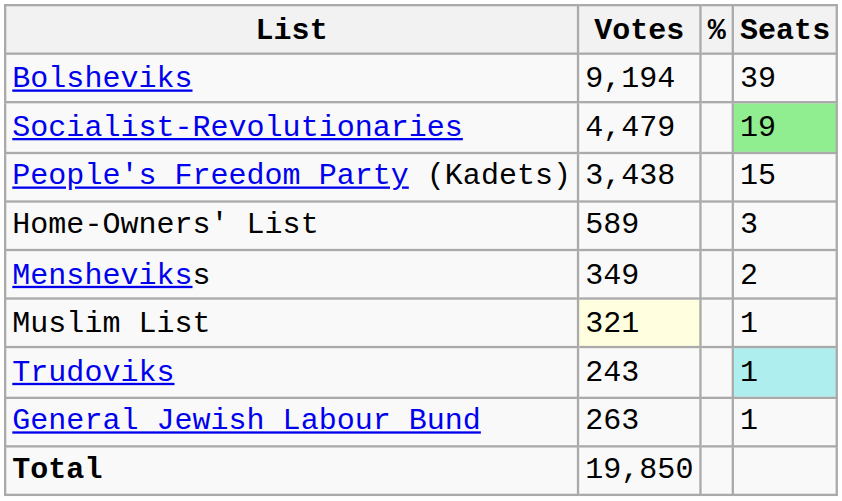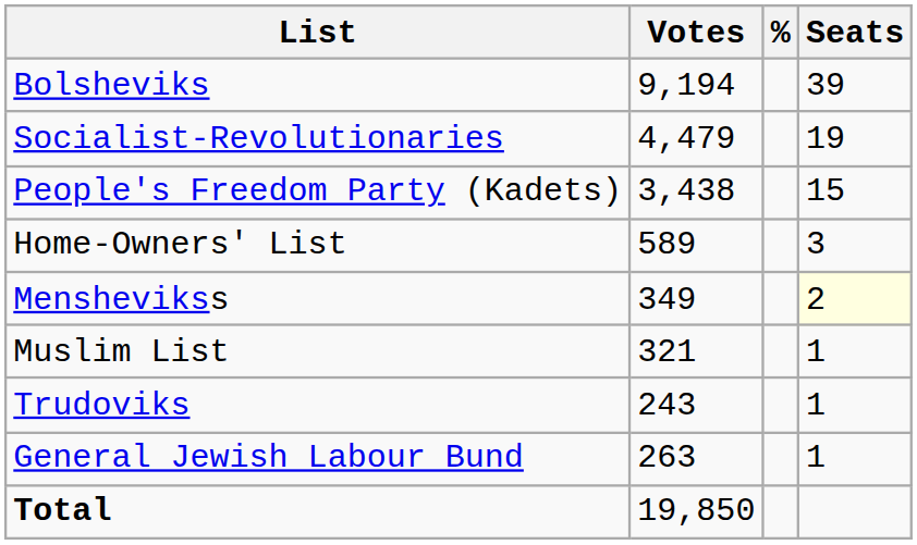Socialist-Revolutionaries | Seats: lightgreen background -> no background
Menshevikss | Seats: no background -> lightyellow background
Muslim List | Votes: lightyellow background -> no background
Trudoviks | Seats: paleturquoise background -> no background
